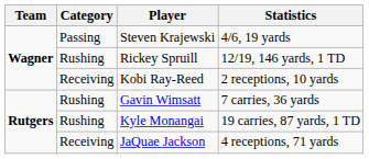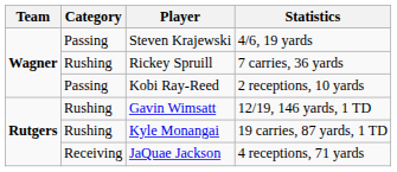Rickey Spruill | Statistics: 12/19, 146 yards, 1 TD -> 7 carries, 36 yards
Kobi Ray-Reed | Category: Receiving -> Passing
Gavin Wimsatt | Statistics: 7 carries, 36 yards -> 12/19, 146 yards, 1 TD
